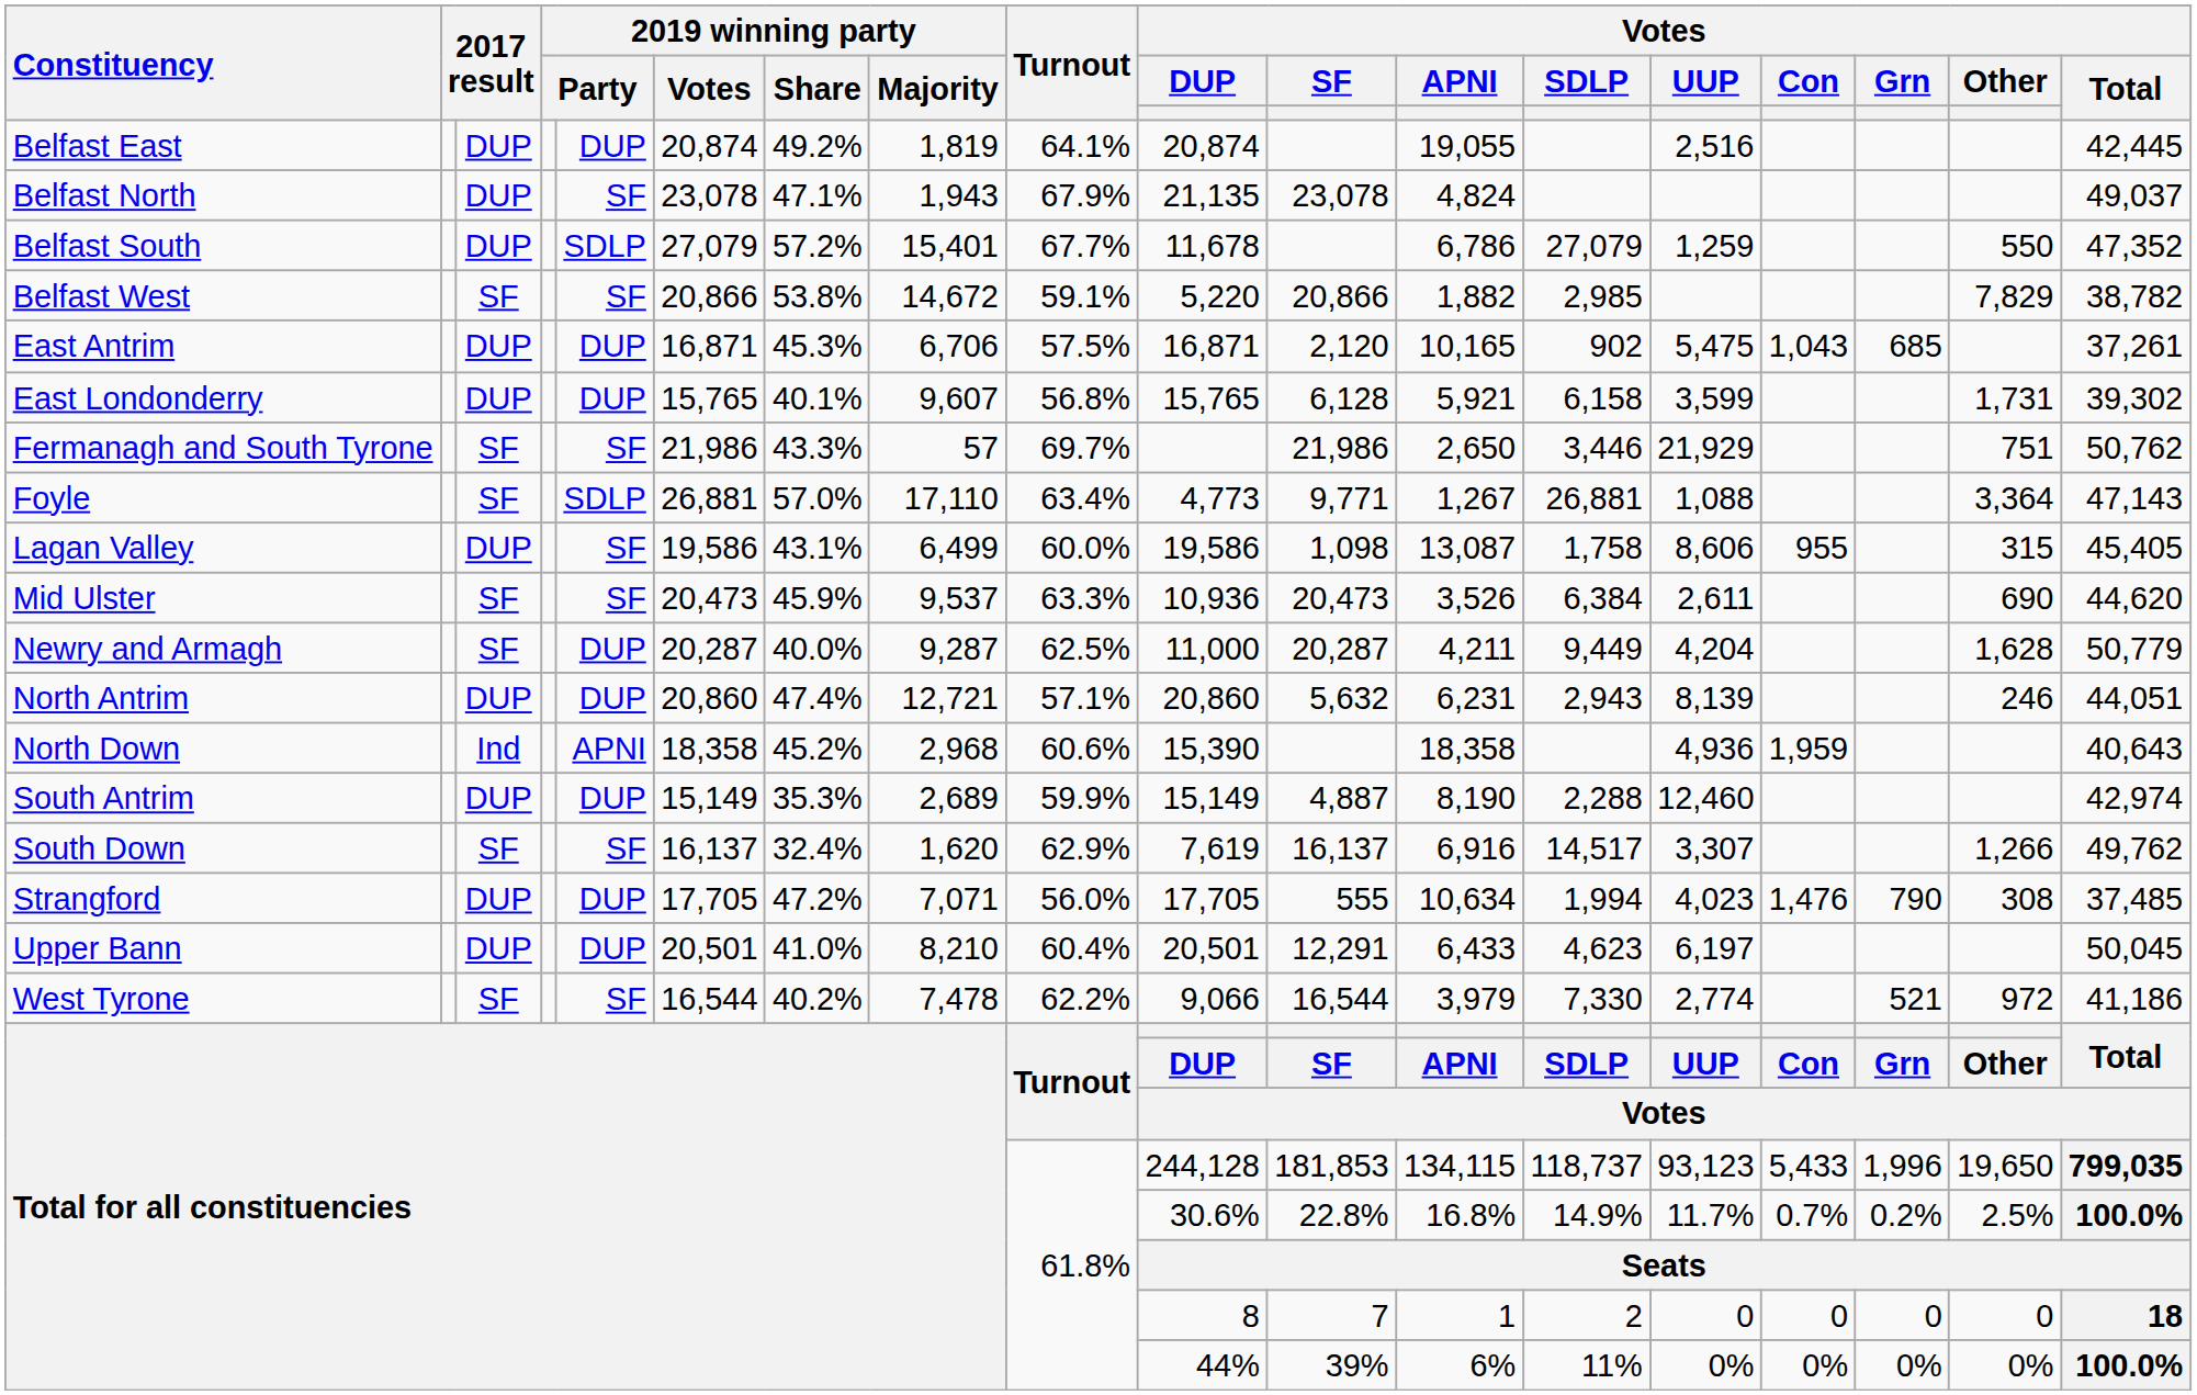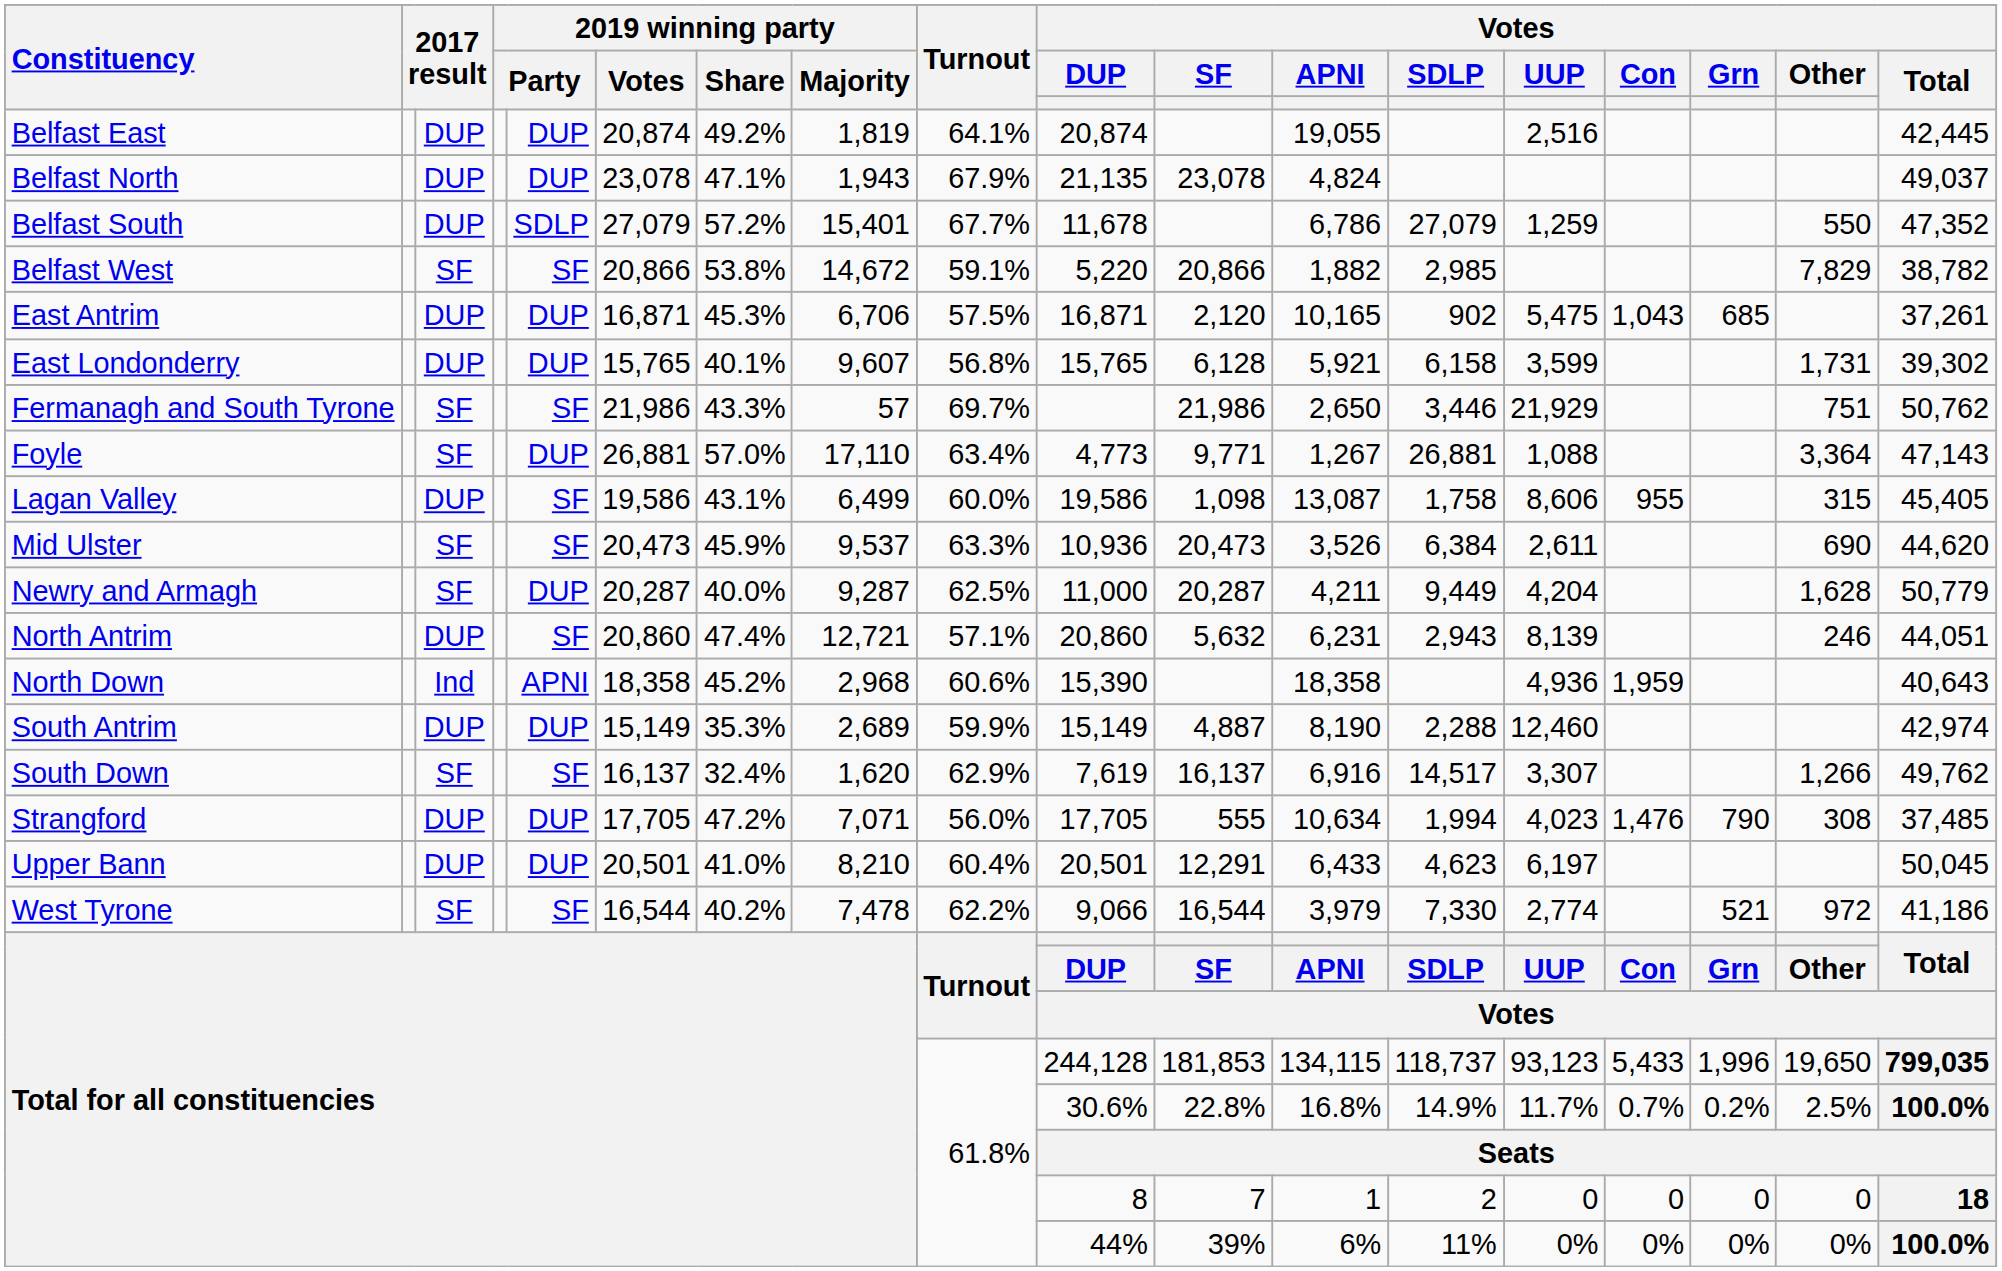Belfast North | column 5: SF -> DUP
Foyle | column 5: SDLP -> DUP
North Antrim | column 5: DUP -> SF
